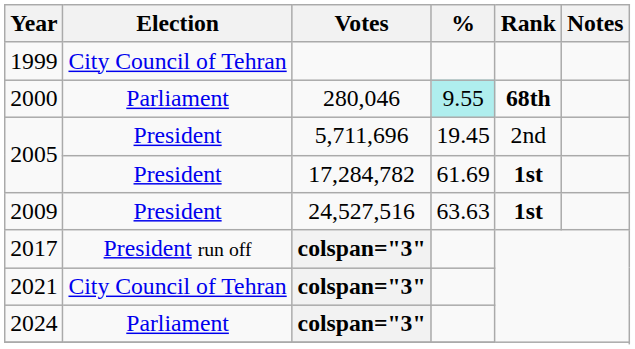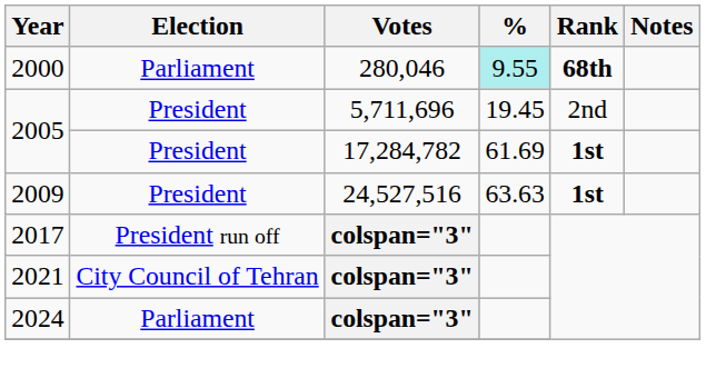- row: 1999 | City Council of Tehran
